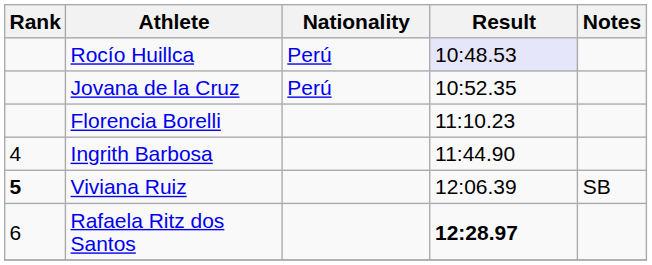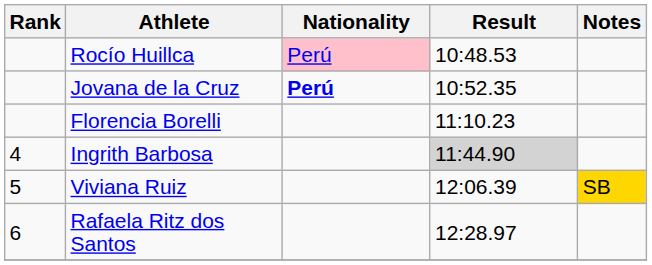Rocío Huillca | Nationality: no background -> pink background
Rocío Huillca | Result: lavender background -> no background
Jovana de la Cruz | Nationality: normal -> bold
Ingrith Barbosa | Result: no background -> lightgrey background
Viviana Ruiz | Rank: bold -> normal
Viviana Ruiz | Notes: no background -> gold background
Rafaela Ritz dos Santos | Result: bold -> normal
